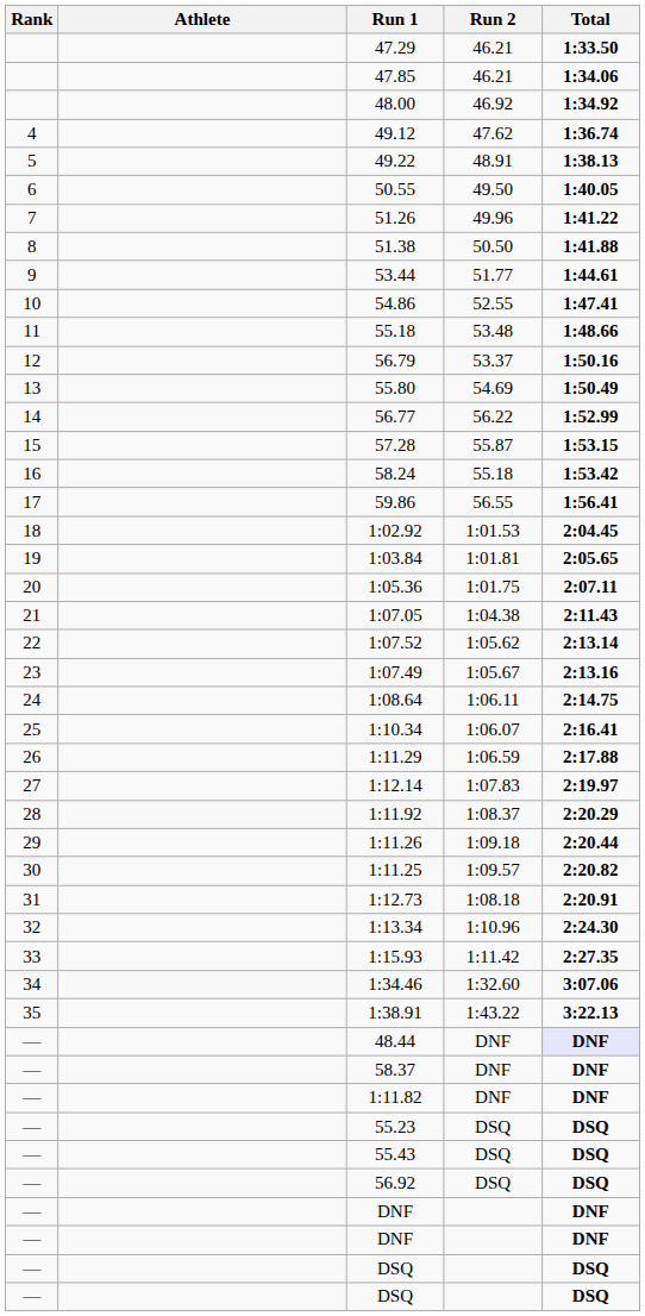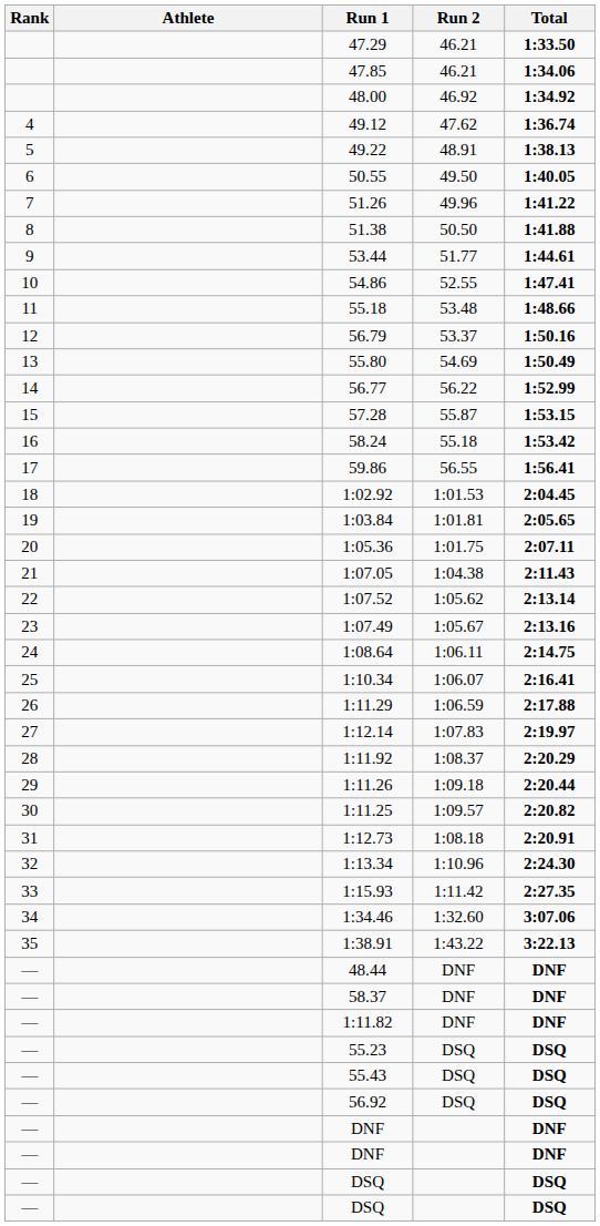48.44 | Total: lavender background -> no background
